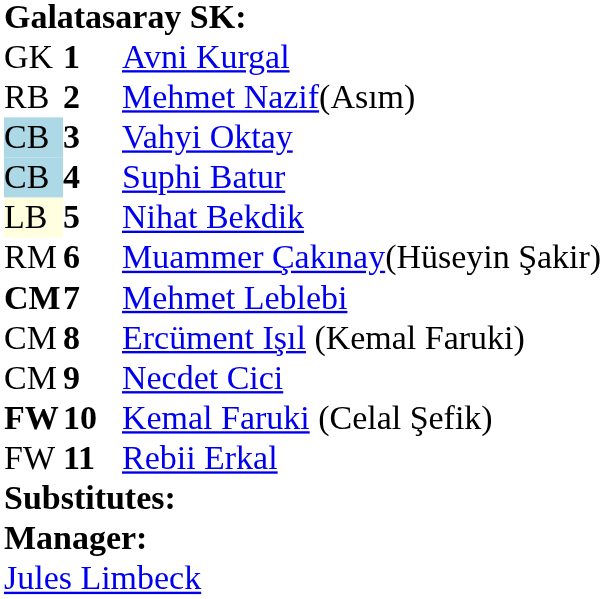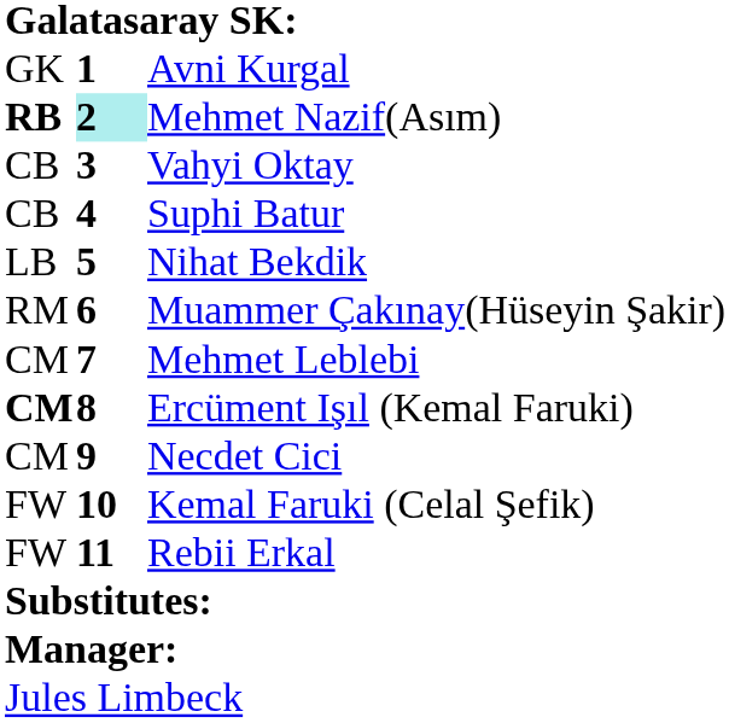Mehmet Nazif(Asım) | column 1: normal -> bold
Mehmet Nazif(Asım) | column 2: no background -> paleturquoise background
Vahyi Oktay | column 1: lightblue background -> no background
Suphi Batur | column 1: lightblue background -> no background
Nihat Bekdik | column 1: lightyellow background -> no background
Mehmet Leblebi | column 1: bold -> normal
Ercüment Işıl (Kemal Faruki) | column 1: normal -> bold
Kemal Faruki (Celal Şefik) | column 1: bold -> normal
